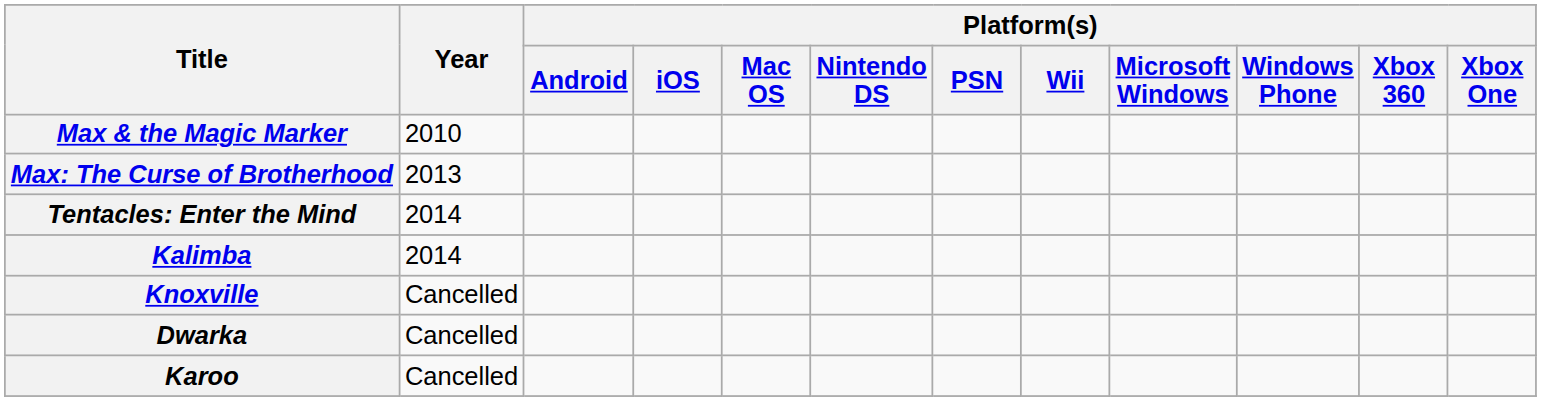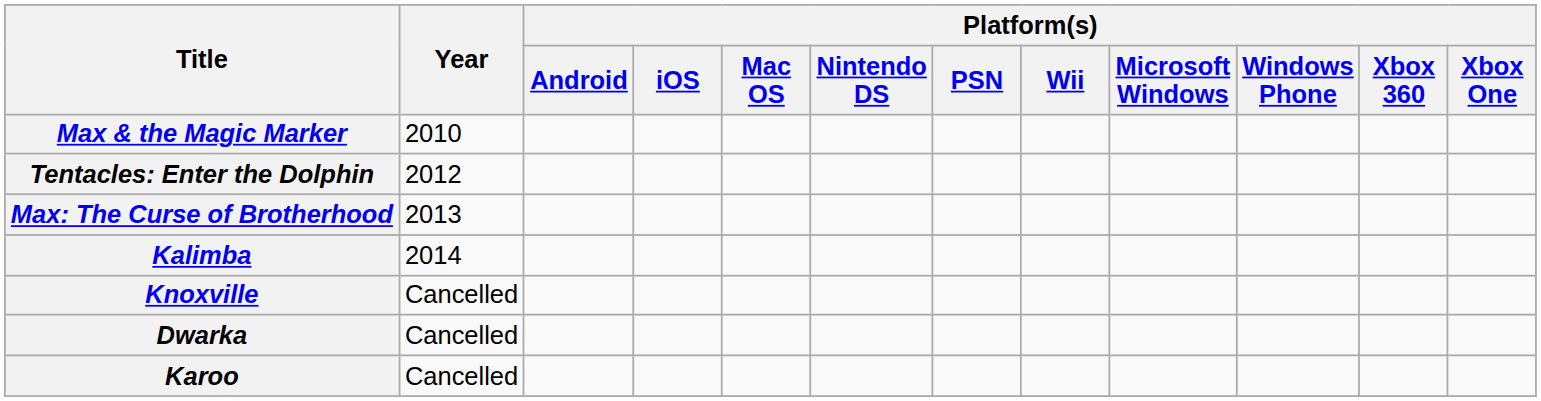+ row: Tentacles: Enter the Dolphin | 2012
- row: Tentacles: Enter the Mind | 2014
